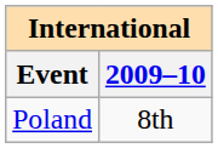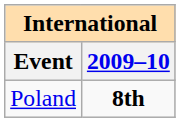Poland | 2009–10: normal -> bold
